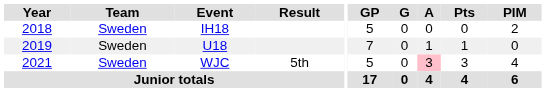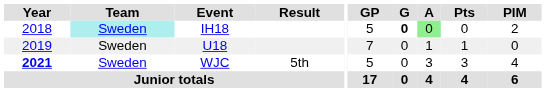IH18 | Team: no background -> paleturquoise background
IH18 | G: normal -> bold
IH18 | A: no background -> lightgreen background
WJC | Year: normal -> bold
WJC | A: pink background -> no background
